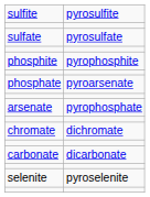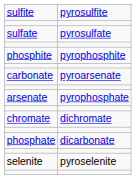row 7 | column 1: phosphate -> carbonate
row 13 | column 1: carbonate -> phosphate
